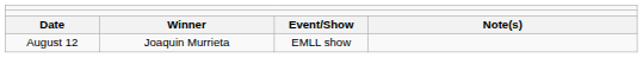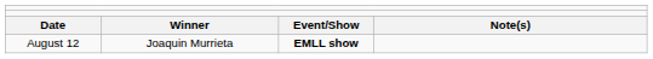August 12 | column 3: normal -> bold
